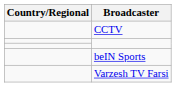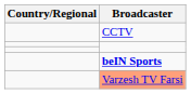row 5 | Broadcaster: normal -> bold
row 6 | Broadcaster: no background -> lightsalmon background
